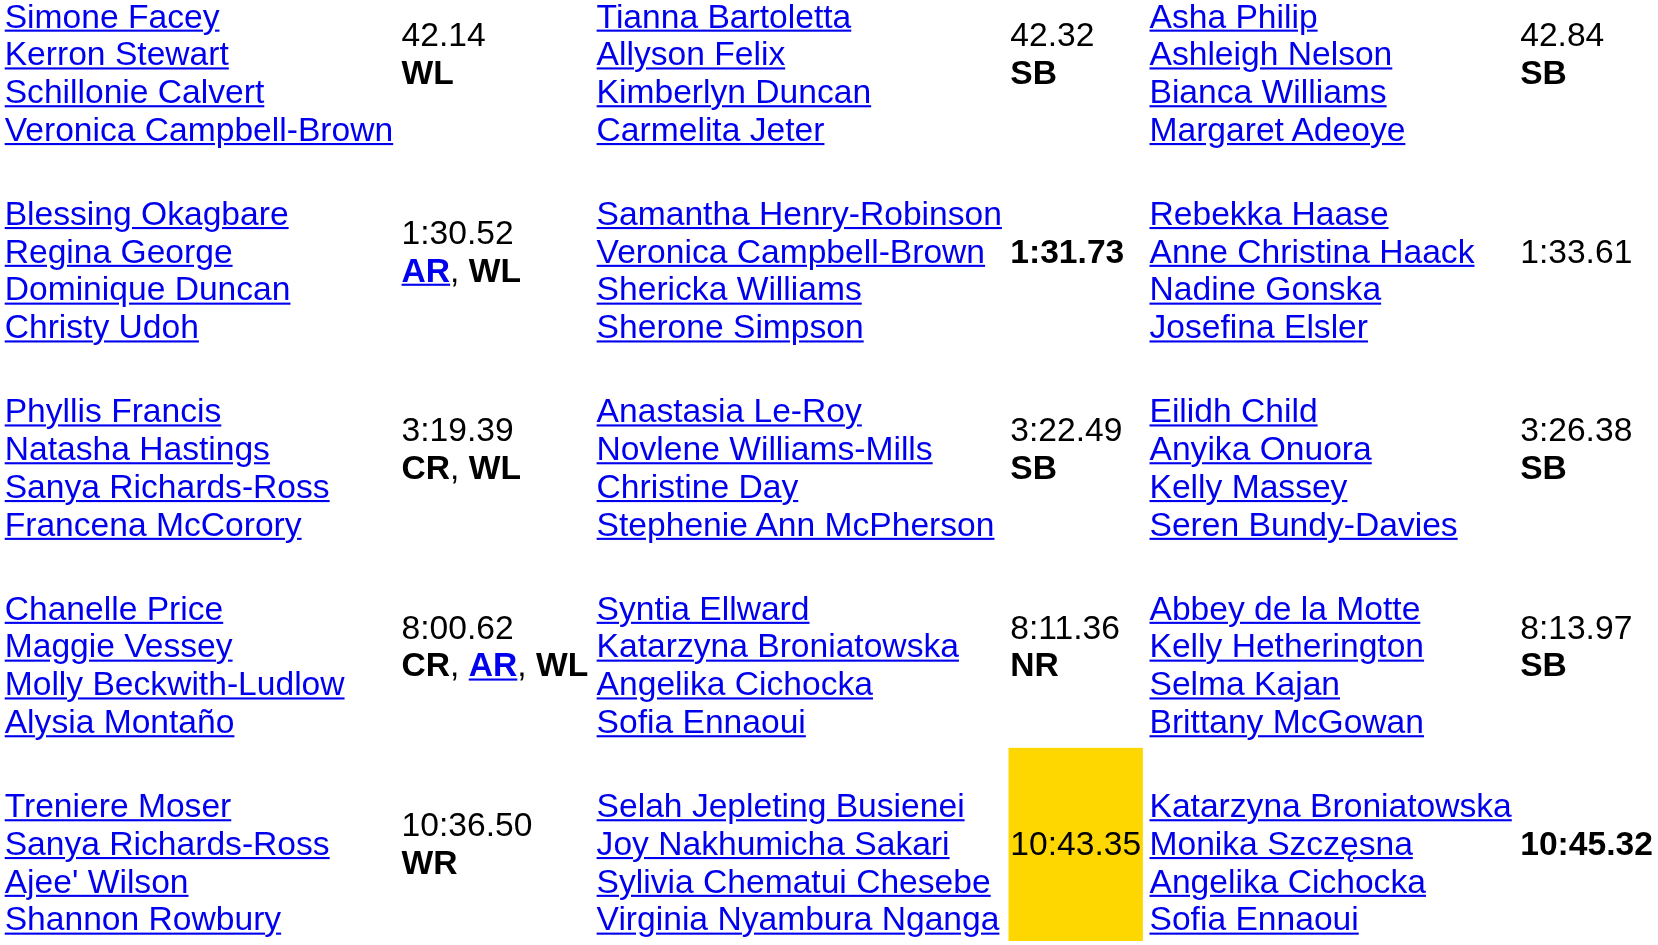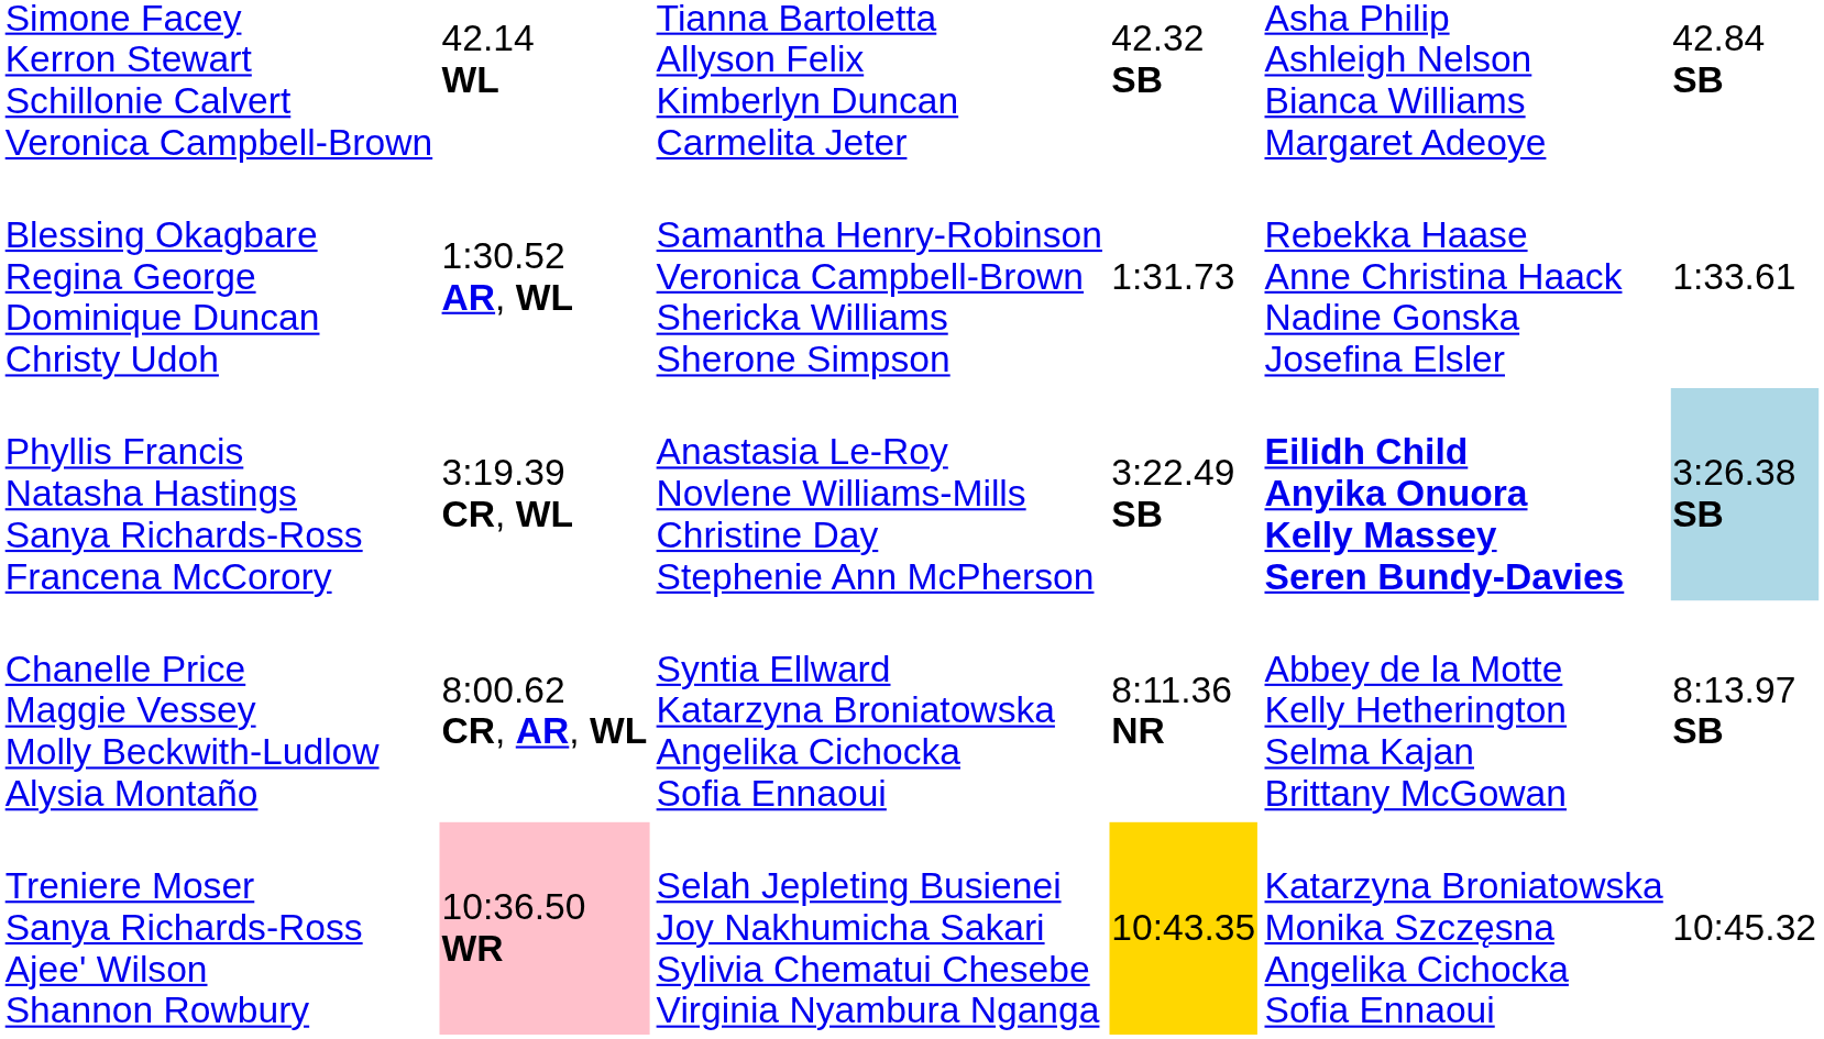row 2 | column 4: bold -> normal
row 3 | column 5: normal -> bold
row 3 | column 6: no background -> lightblue background
row 5 | column 2: no background -> pink background
row 5 | column 6: bold -> normal
